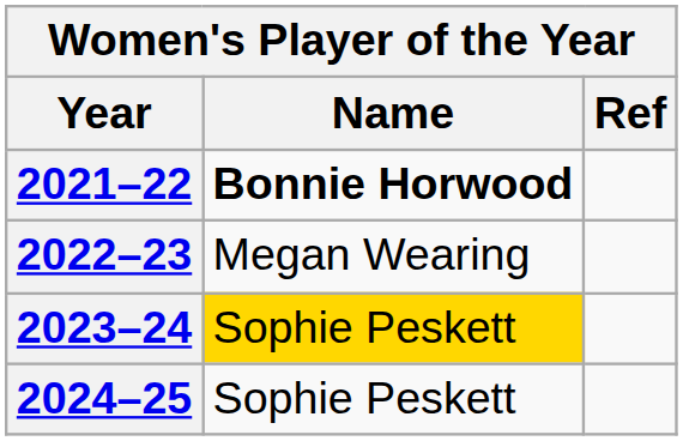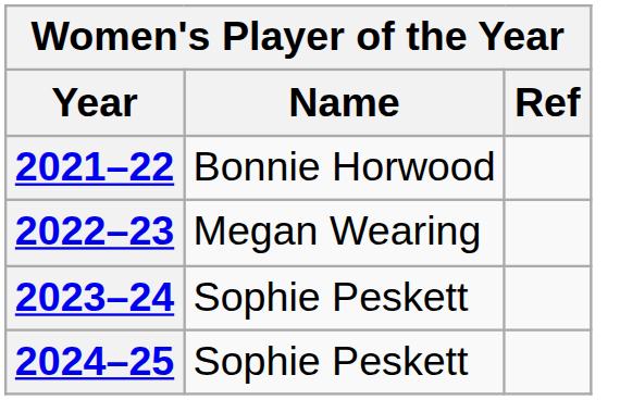2021–22 | Name: bold -> normal
2023–24 | Name: gold background -> no background
